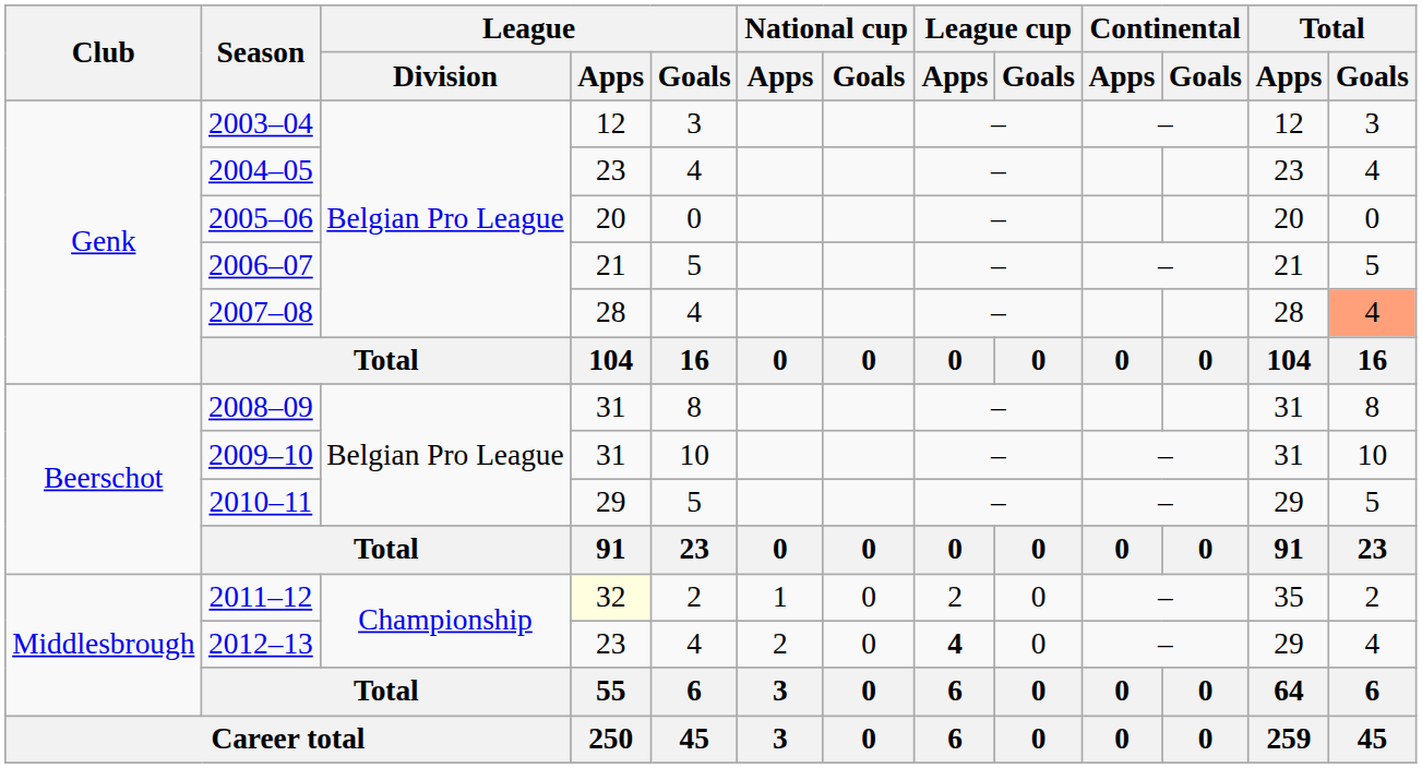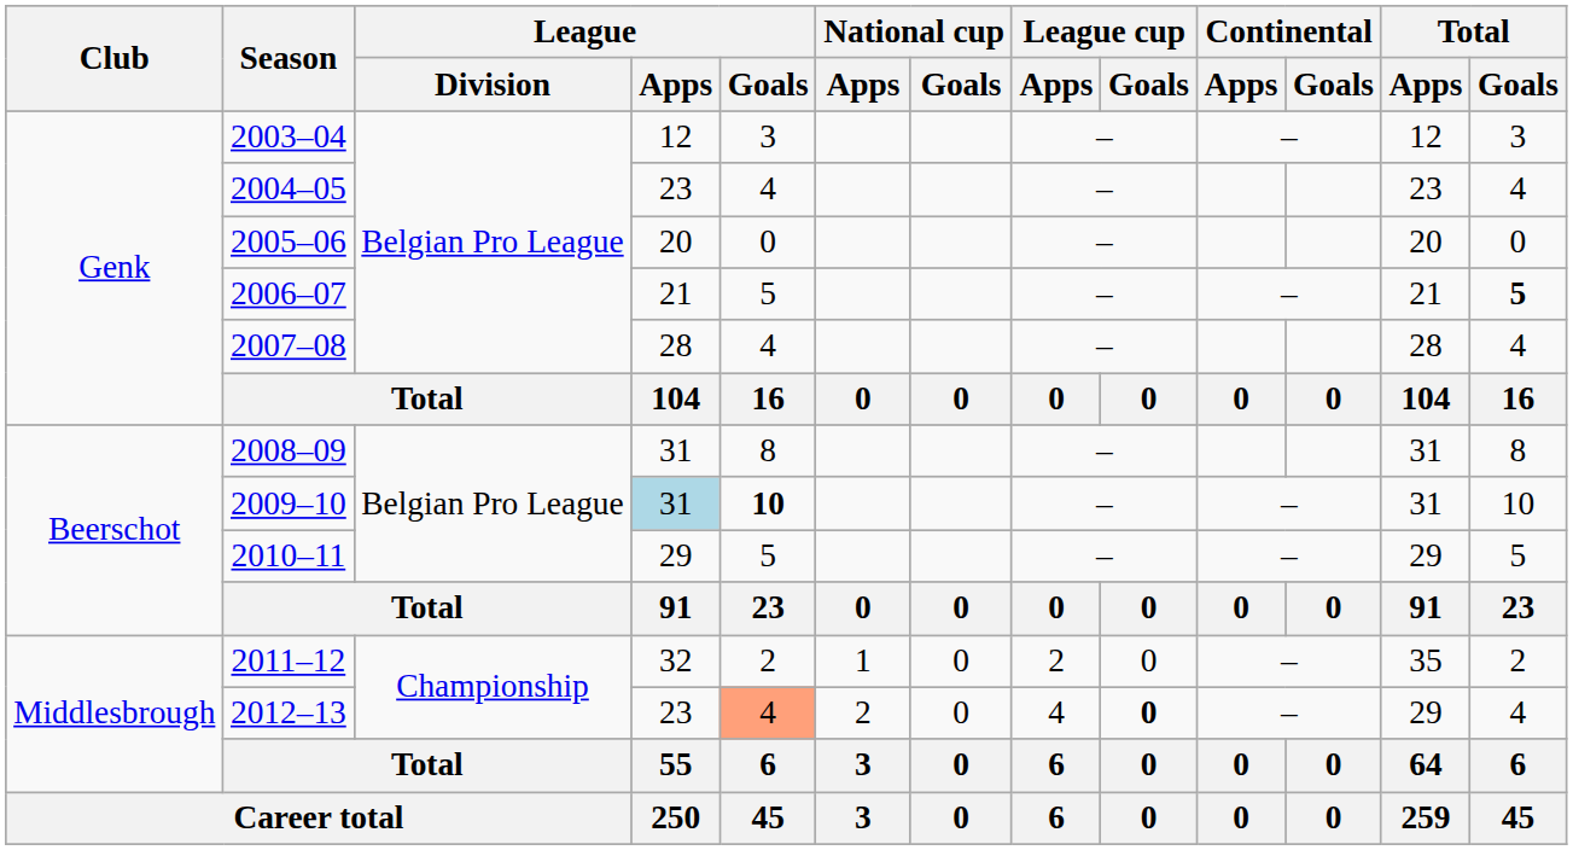2006–07 | Total / Goals: normal -> bold
2007–08 | Total / Goals: lightsalmon background -> no background
2009–10 | League / Apps: no background -> lightblue background
2009–10 | League / Goals: normal -> bold
2011–12 | League / Apps: lightyellow background -> no background
2012–13 | League / Goals: no background -> lightsalmon background
2012–13 | League cup / Apps: bold -> normal
2012–13 | League cup / Goals: normal -> bold
